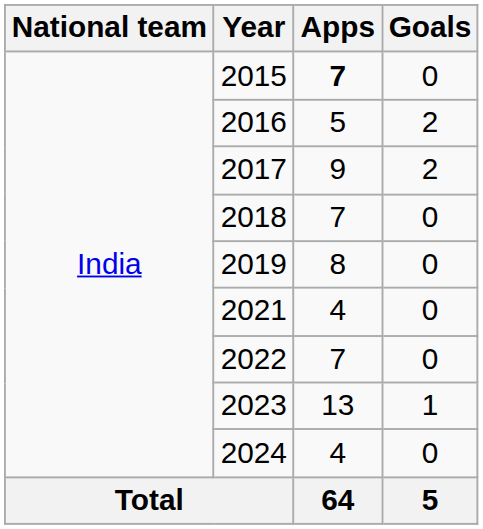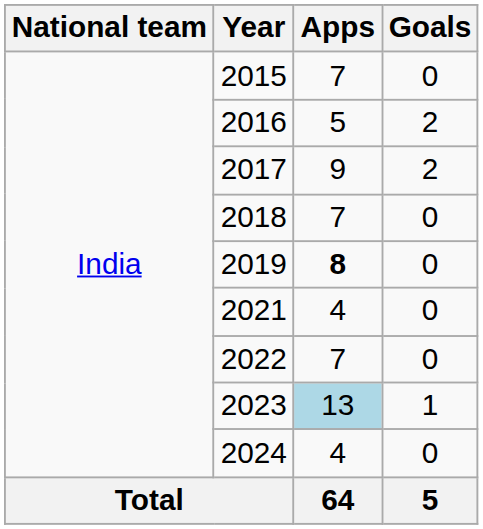2015 | Apps: bold -> normal
2019 | Apps: normal -> bold
2023 | Apps: no background -> lightblue background
